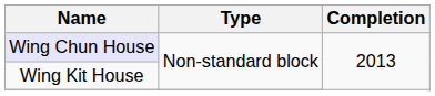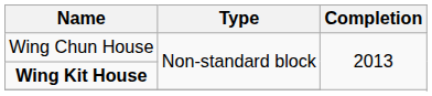Wing Chun House | Name: lavender background -> no background
Wing Kit House | Name: normal -> bold
